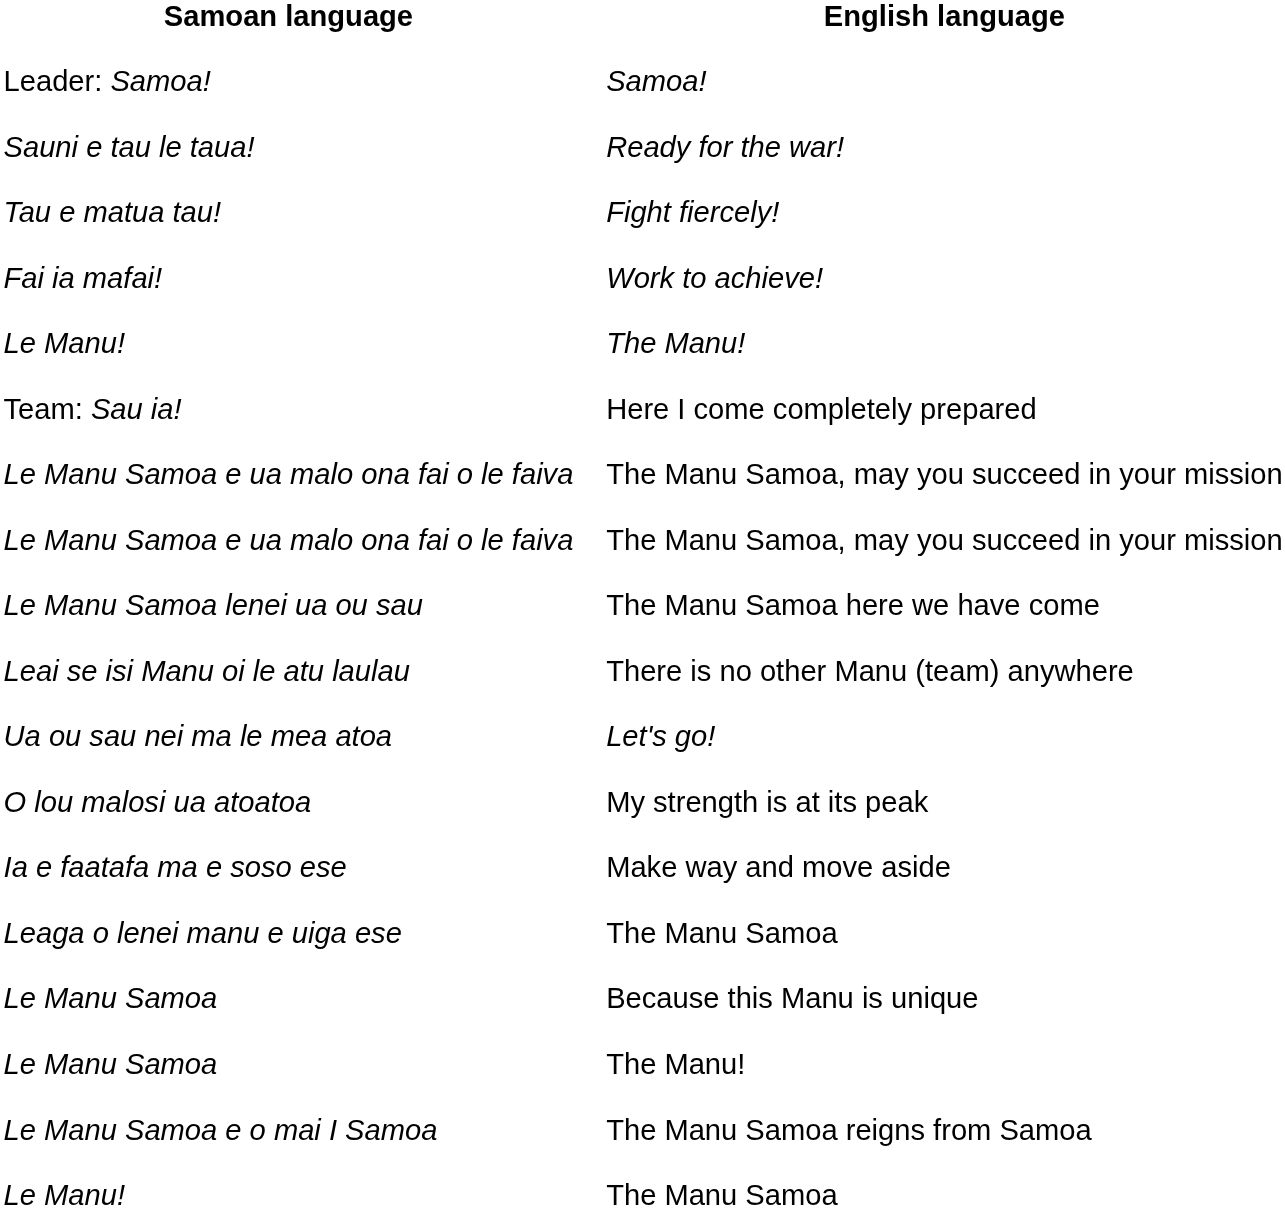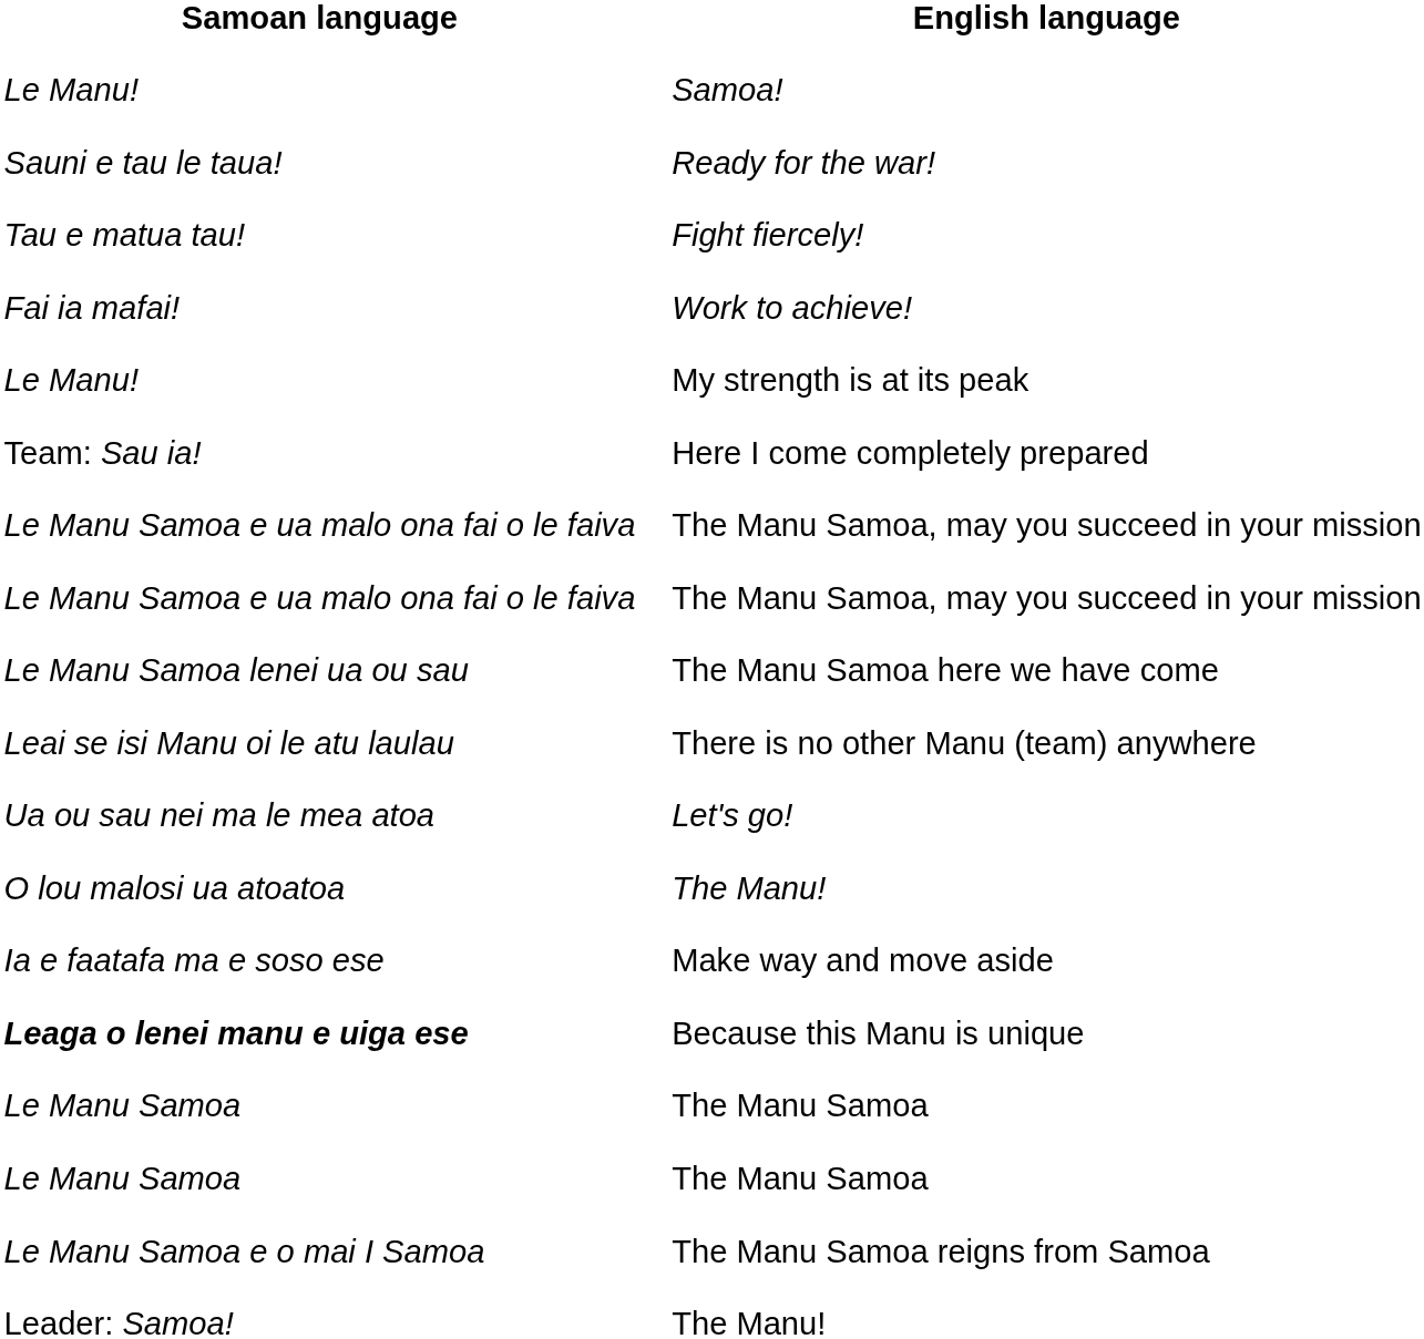row 2 | Samoan language: Leader: Samoa! -> Le Manu!
row 6 | English language: The Manu! -> My strength is at its peak
row 12 | English language: My strength is at its peak -> The Manu!
row 14 | Samoan language: normal -> bold
row 14 | English language: The Manu Samoa -> Because this Manu is unique
row 15 | English language: Because this Manu is unique -> The Manu Samoa
row 16 | English language: The Manu! -> The Manu Samoa
row 18 | Samoan language: Le Manu! -> Leader: Samoa!
row 18 | English language: The Manu Samoa -> The Manu!
